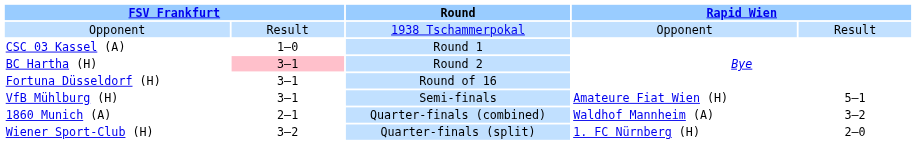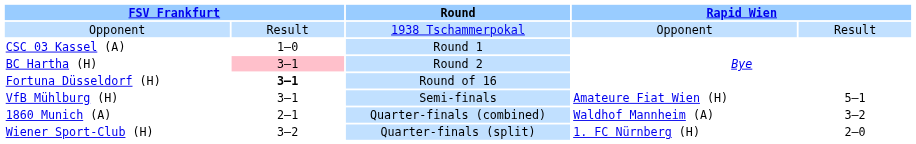Fortuna Düsseldorf (H) | column 2: normal -> bold
